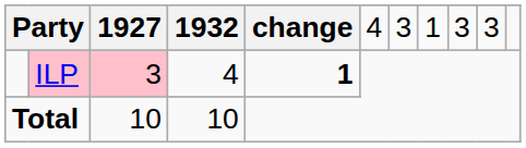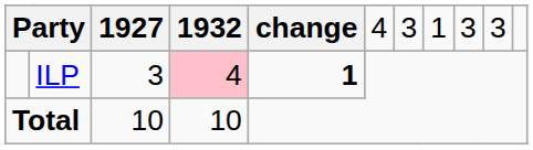row 2 | column 2: pink background -> no background
row 2 | column 3: pink background -> no background
row 2 | column 4: no background -> pink background
